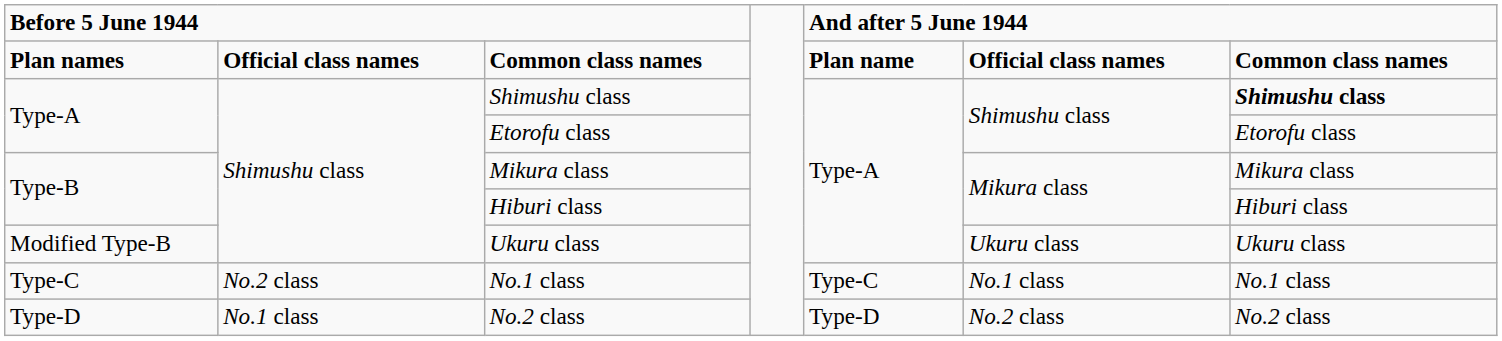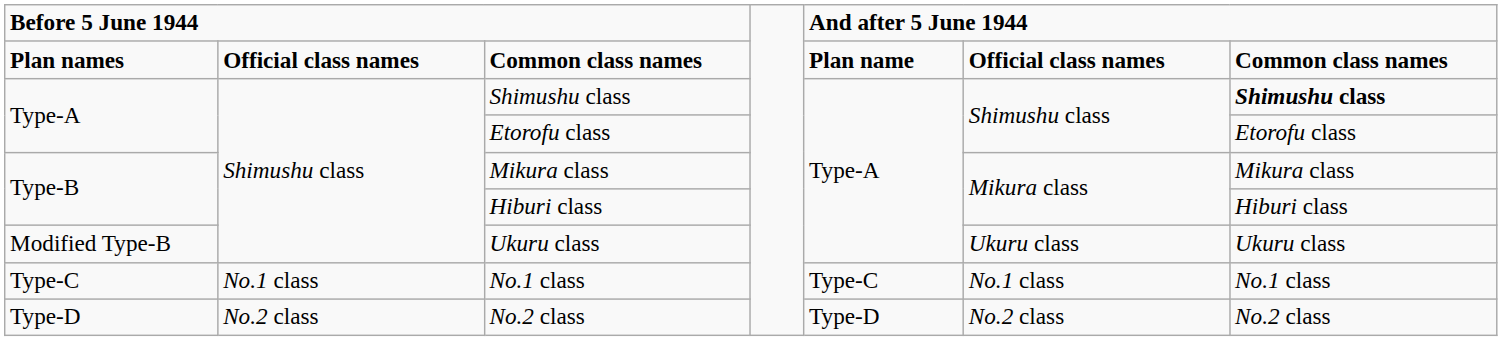row 8 | column 2: No.2 class -> No.1 class
row 9 | column 2: No.1 class -> No.2 class
